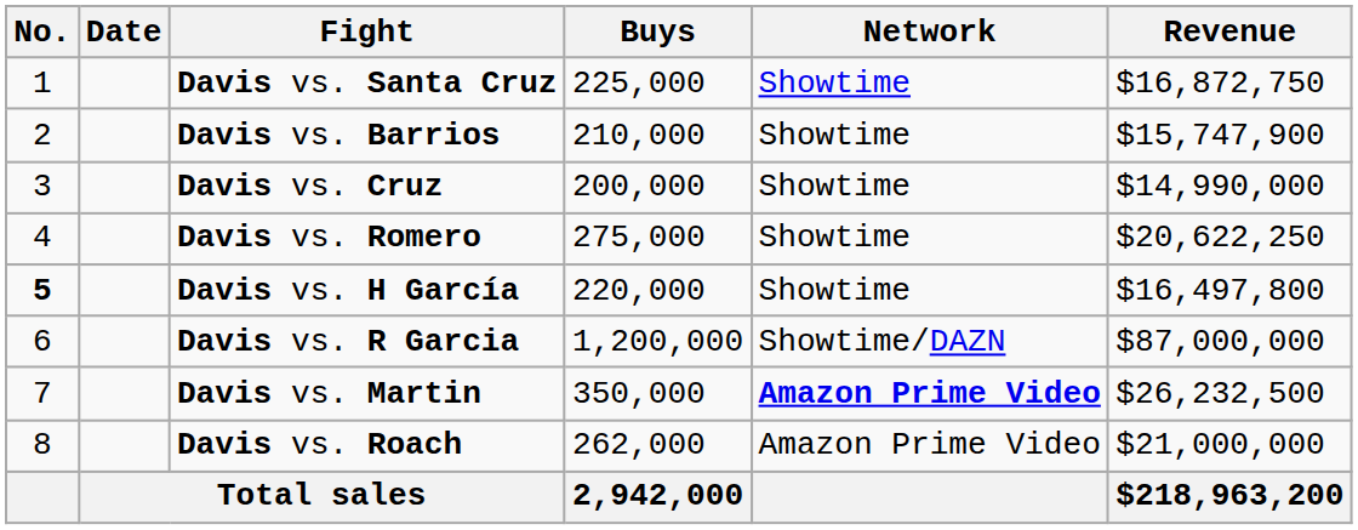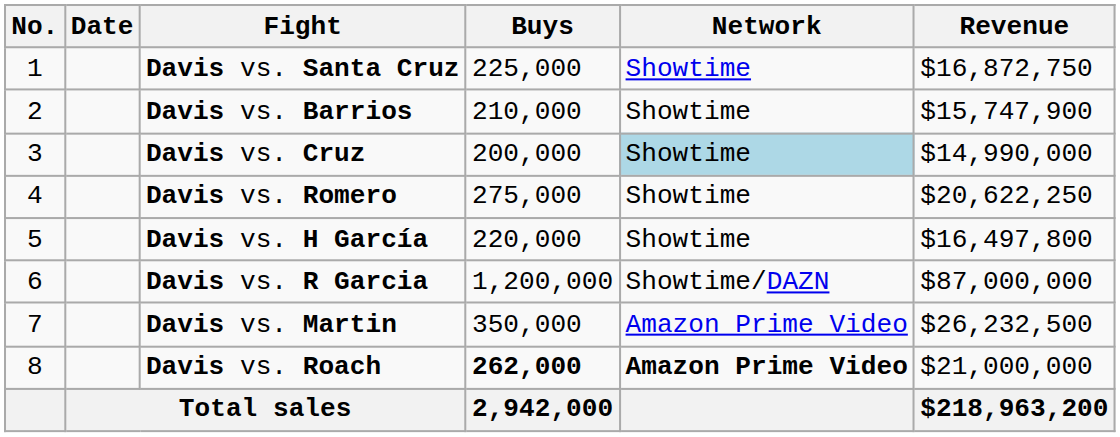Davis vs. Cruz | Network: no background -> lightblue background
Davis vs. H García | No.: bold -> normal
Davis vs. Martin | Network: bold -> normal
Davis vs. Roach | Buys: normal -> bold
Davis vs. Roach | Network: normal -> bold
